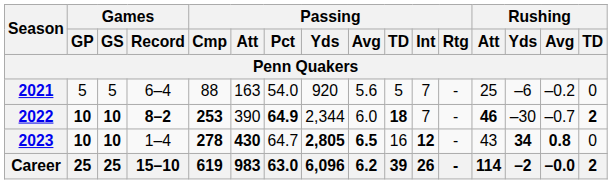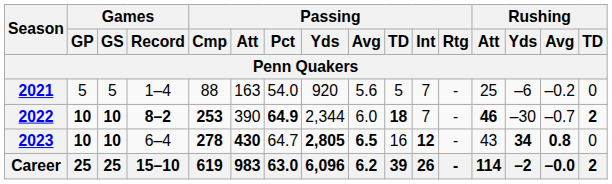2021 | Games / Record: 6–4 -> 1–4
2023 | Games / Record: 1–4 -> 6–4
